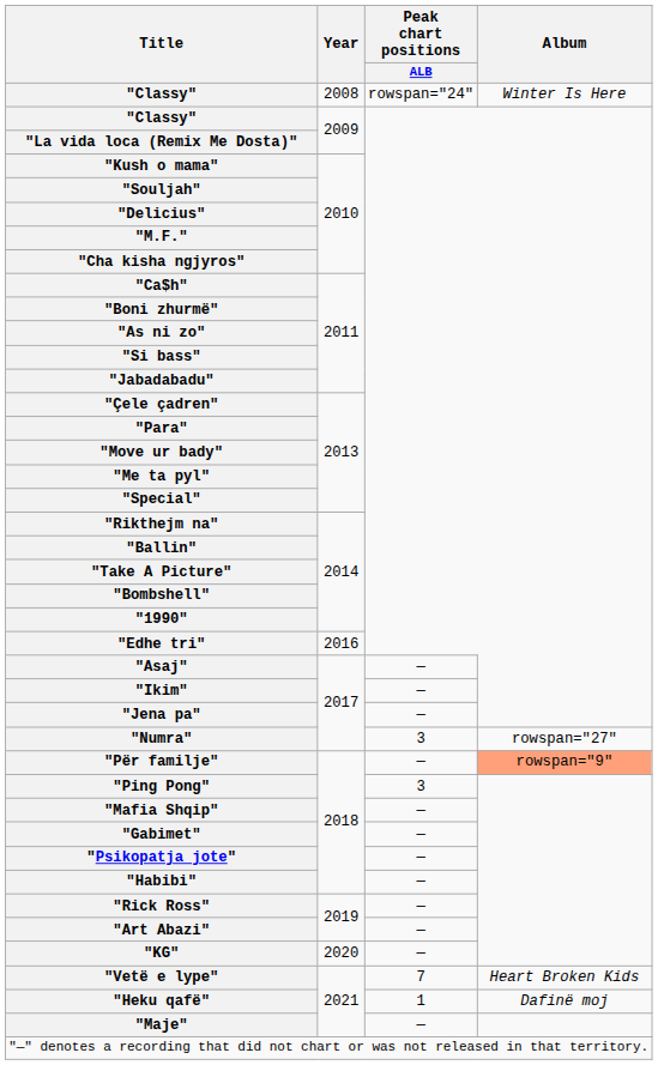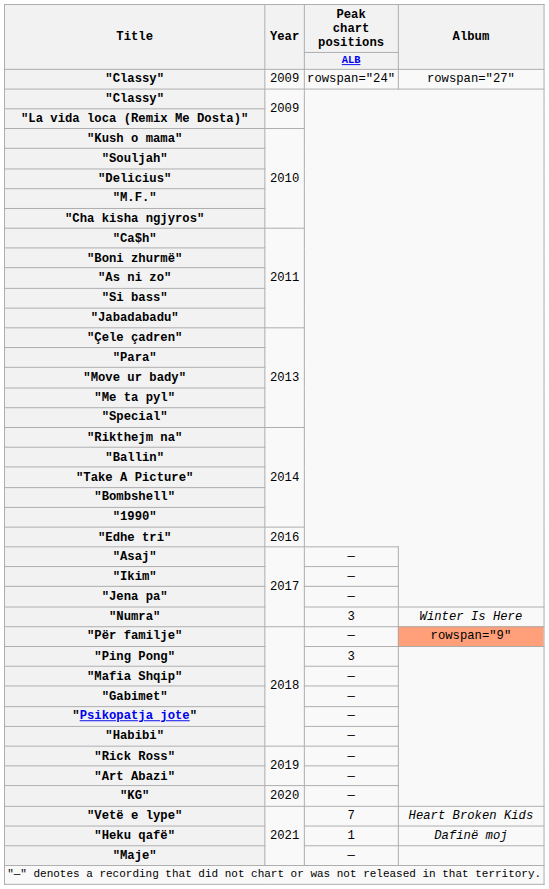"Classy" / rowspan="24" | Year: 2008 -> 2009
"Classy" / rowspan="24" | Album: Winter Is Here -> rowspan="27"
"Numra" | Album: rowspan="27" -> Winter Is Here
